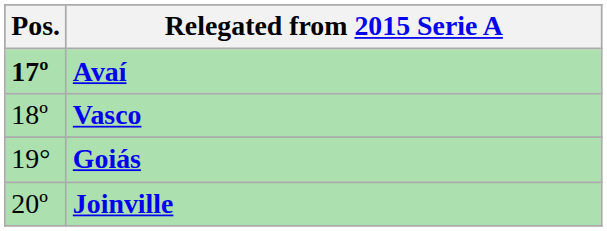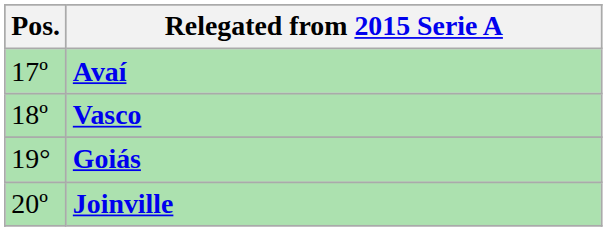Avaí | Pos.: bold -> normal
